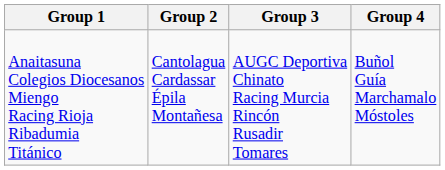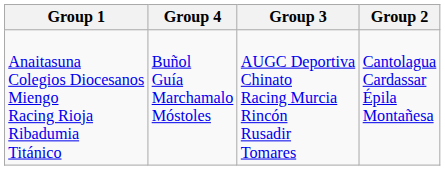columns swapped: Group 2 <-> Group 4
